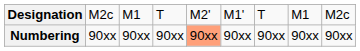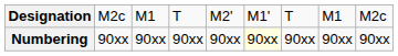Numbering | column 5: lightsalmon background -> no background
Numbering | column 6: no background -> lightyellow background
